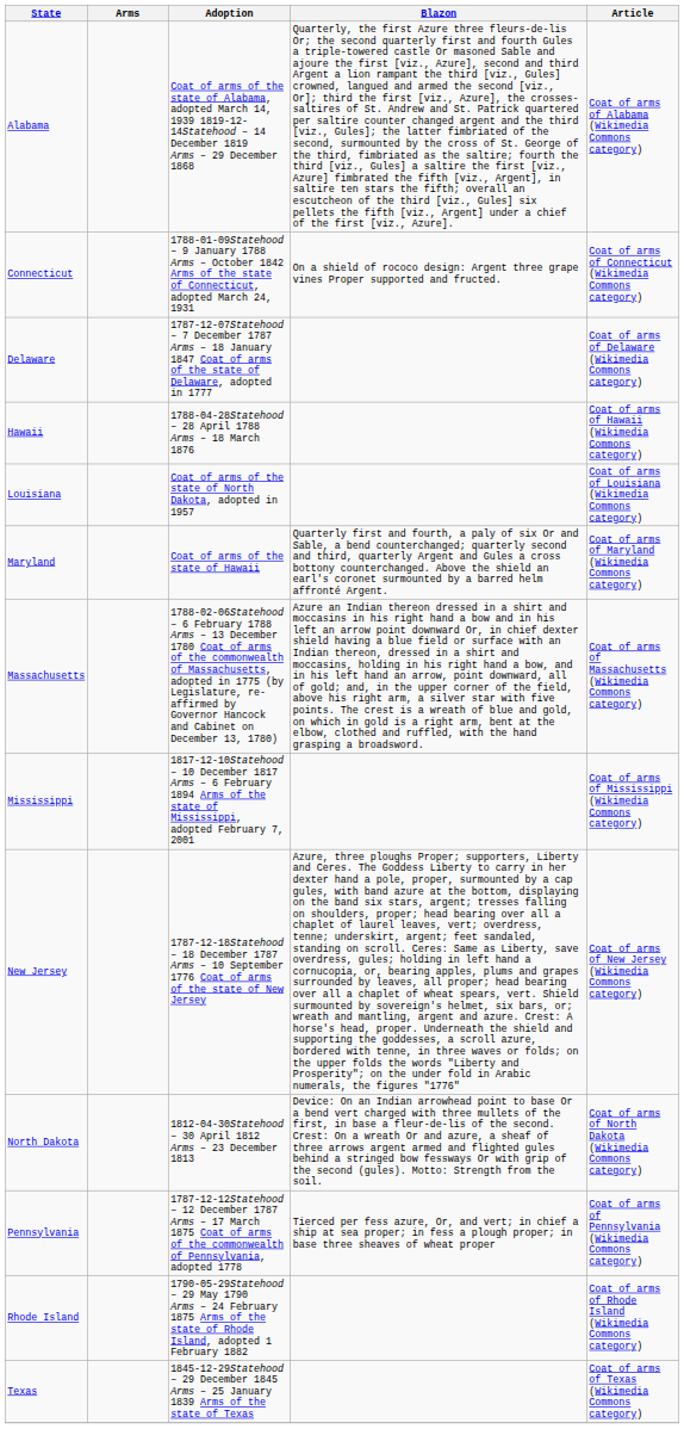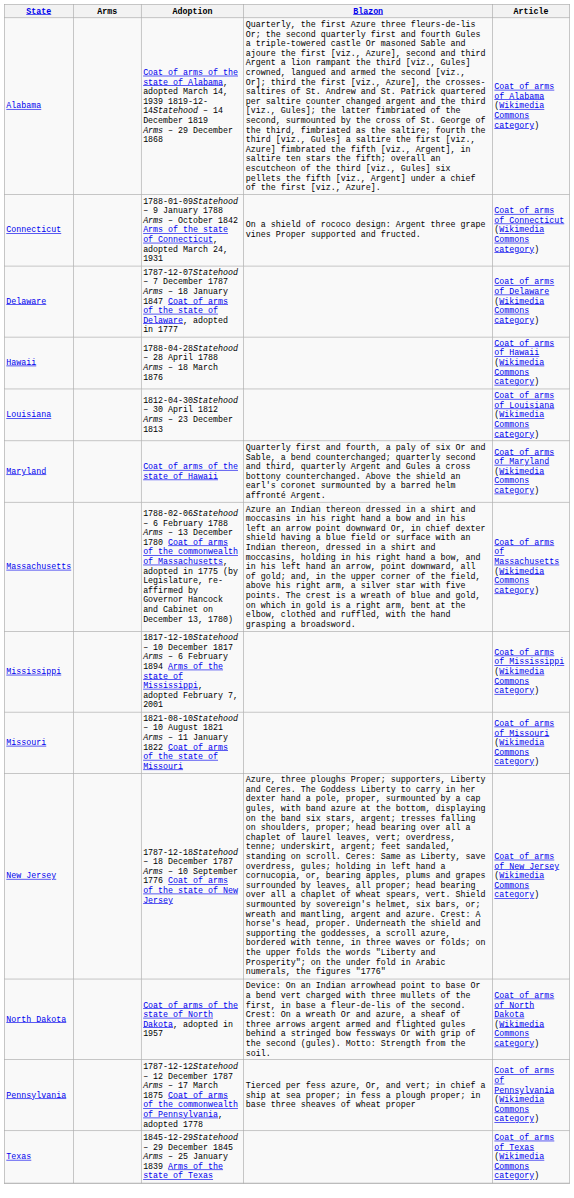Louisiana | Adoption: Coat of arms of the state of North Dakota, adopted in 1957 -> 1812-04-30Statehood – 30 April 1812 Arms – 23 December 1813
+ row: Missouri | 1821-08-10Statehood – 10 August 1821 Arms – 11 January 1822 Coat of arms of the state of Missouri | Coat of arms of Missouri (Wikimedia Commons category)
North Dakota | Adoption: 1812-04-30Statehood – 30 April 1812 Arms – 23 December 1813 -> Coat of arms of the state of North Dakota, adopted in 1957
- row: Rhode Island | 1790-05-29Statehood – 29 May 1790 Arms – 24 February 1875 Arms of the state of Rhode Island, adopted 1 February 1882 | Coat of arms of Rhode Island (Wikimedia Commons category)
